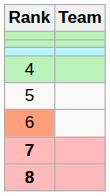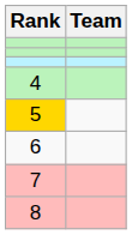row 6 | Rank: no background -> gold background
row 7 | Rank: lightsalmon background -> no background
row 8 | Rank: bold -> normal
row 9 | Rank: bold -> normal
